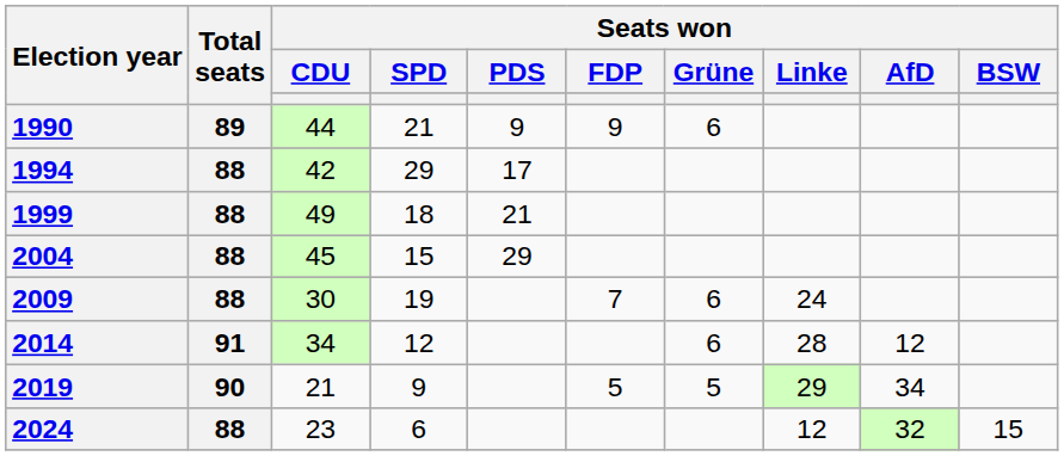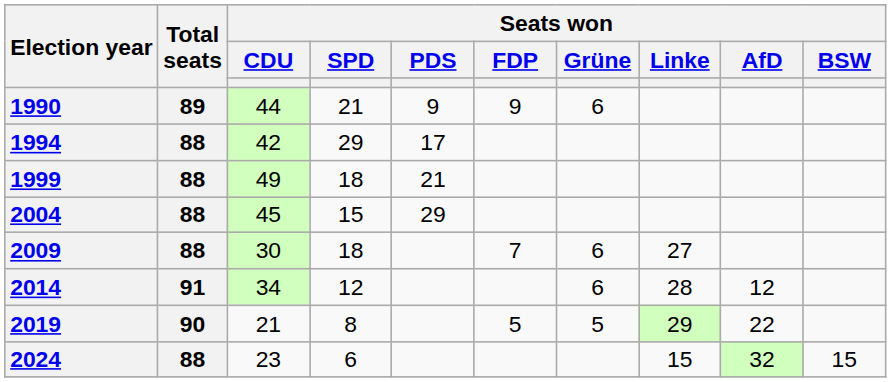2009 | Seats won / SPD: 19 -> 18
2009 | Seats won / Linke: 24 -> 27
2019 | Seats won / SPD: 9 -> 8
2019 | Seats won / AfD: 34 -> 22
2024 | Seats won / Linke: 12 -> 15
